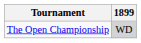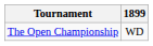The Open Championship | 1899: lightgrey background -> no background
